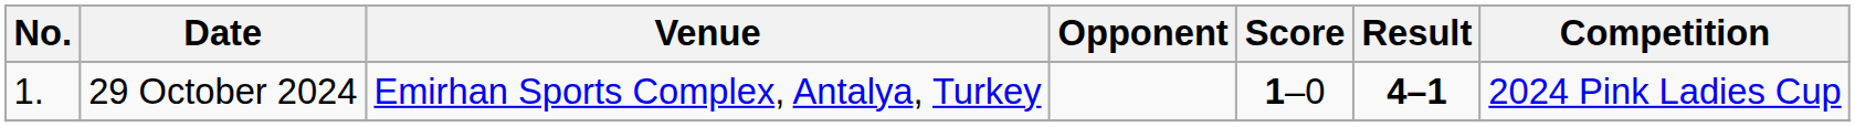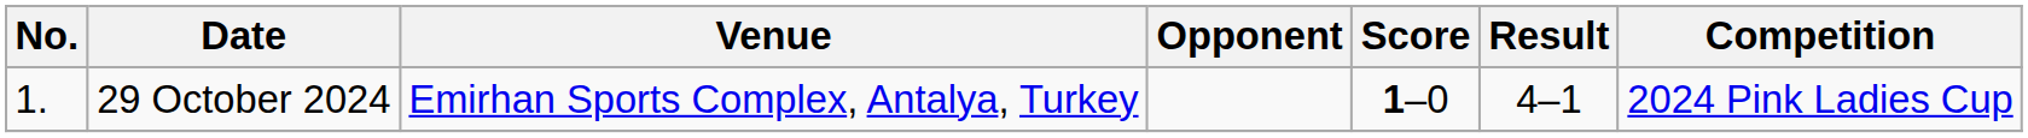29 October 2024 | Result: bold -> normal
